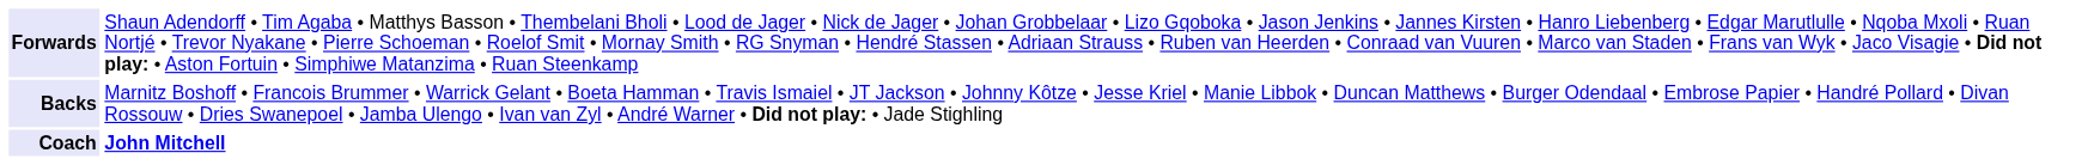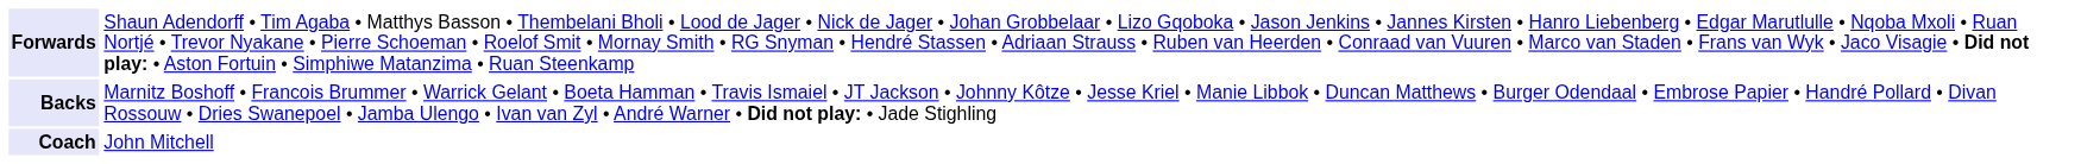Coach | column 2: bold -> normal
